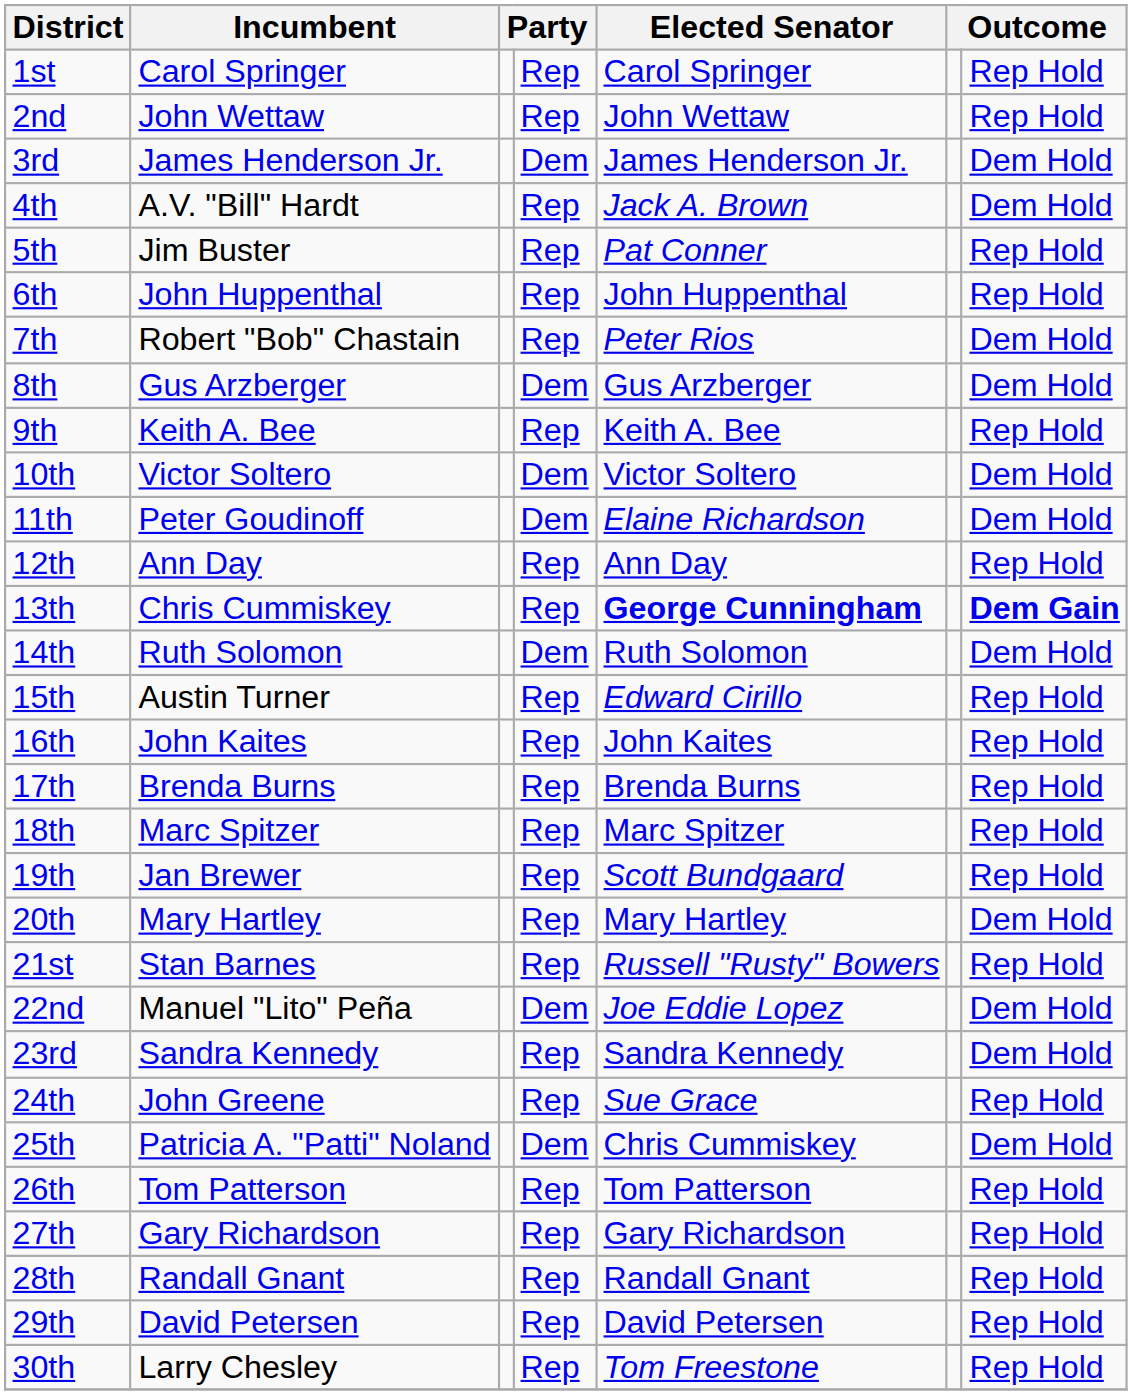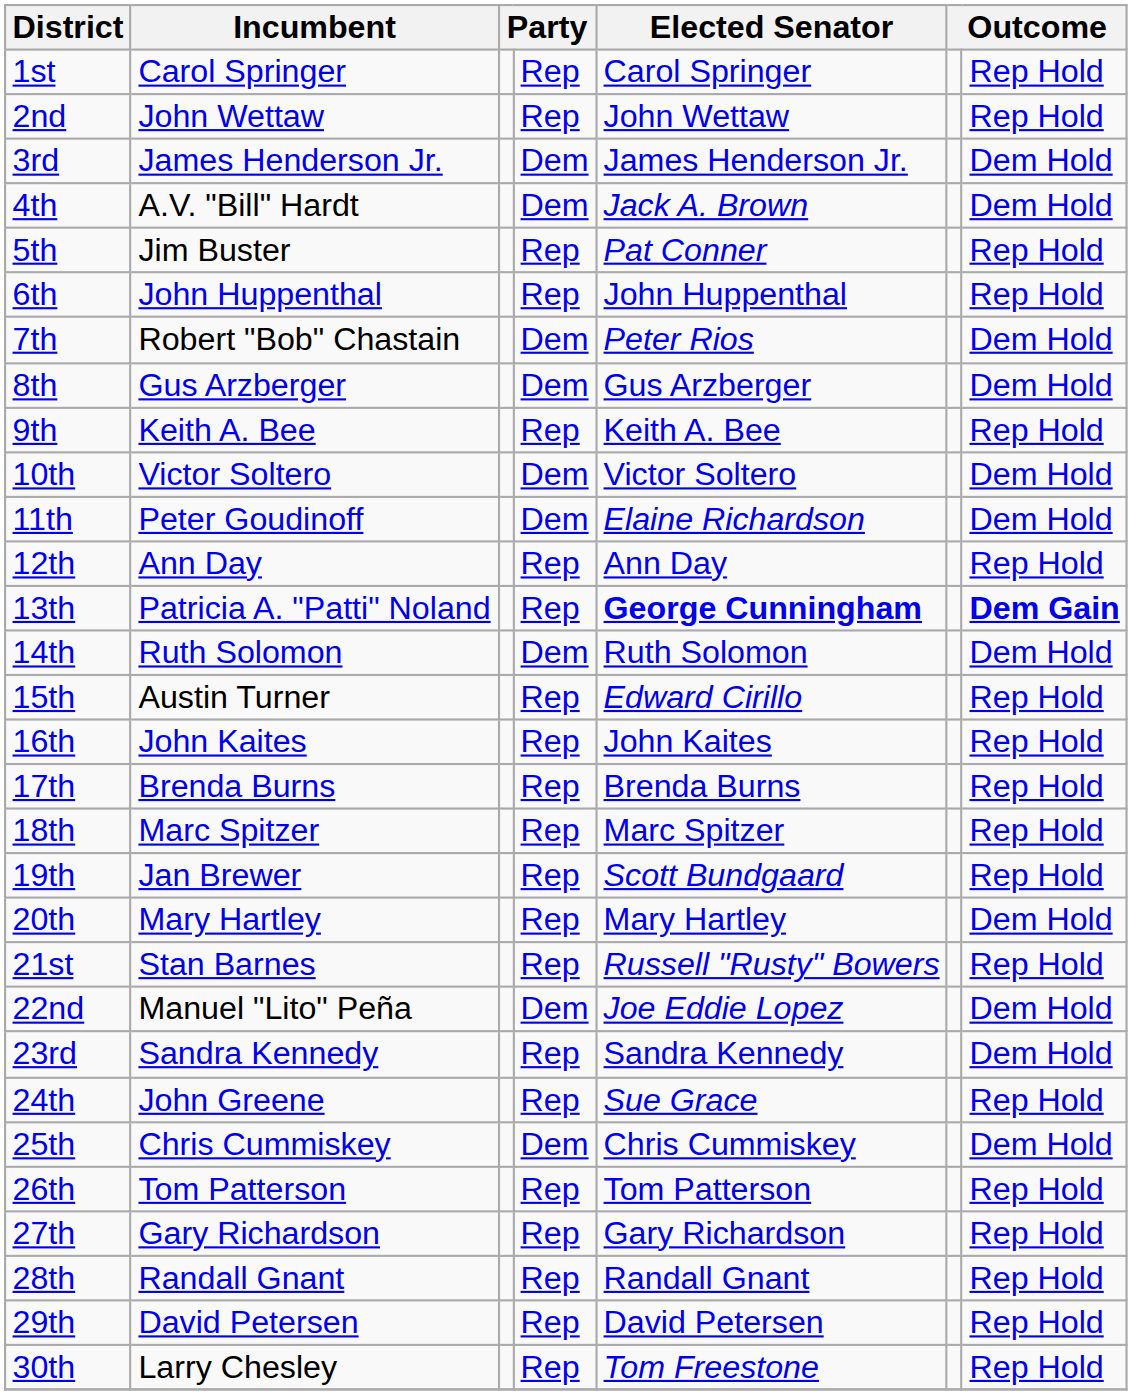4th | column 4: Rep -> Dem
7th | column 4: Rep -> Dem
13th | Incumbent: Chris Cummiskey -> Patricia A. "Patti" Noland
25th | Incumbent: Patricia A. "Patti" Noland -> Chris Cummiskey
